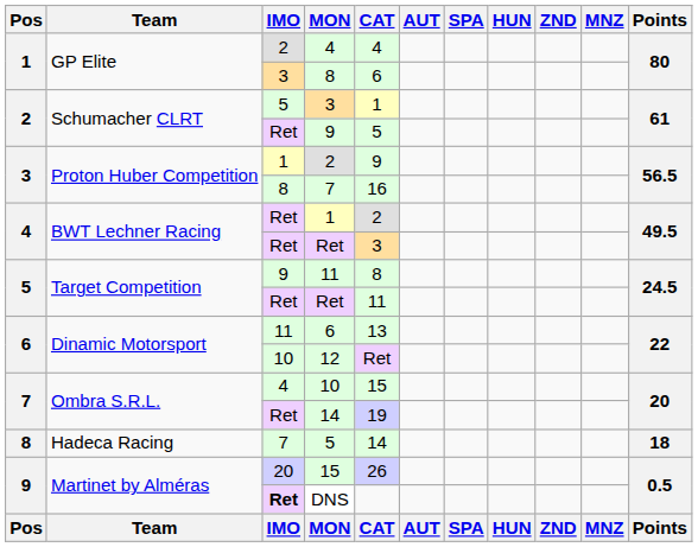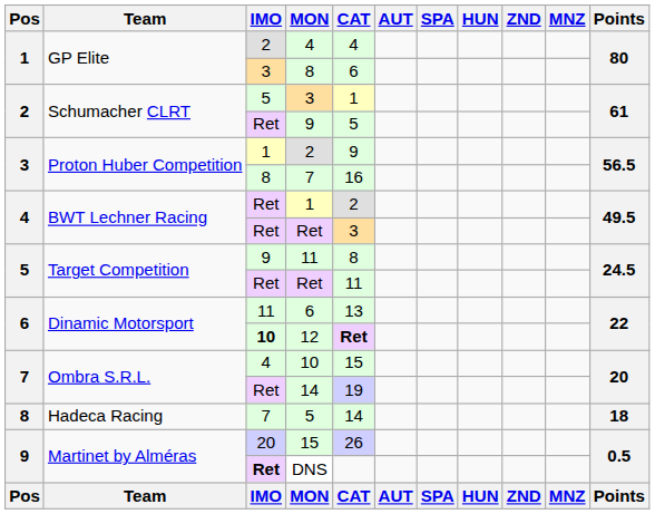12 | IMO: normal -> bold
12 | CAT: normal -> bold
